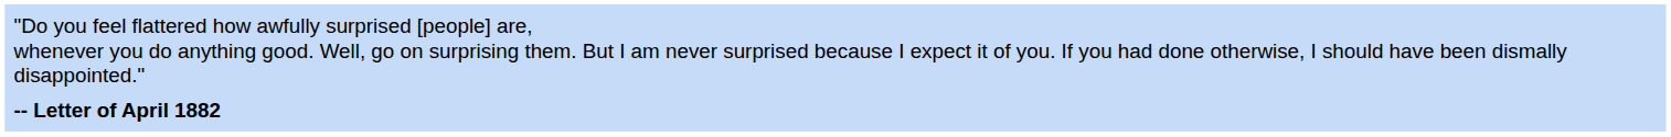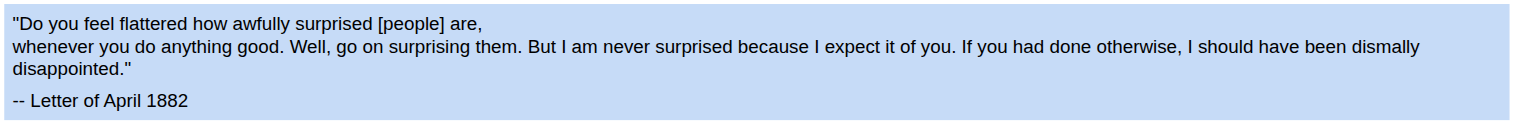row 2 | column 1: bold -> normal
